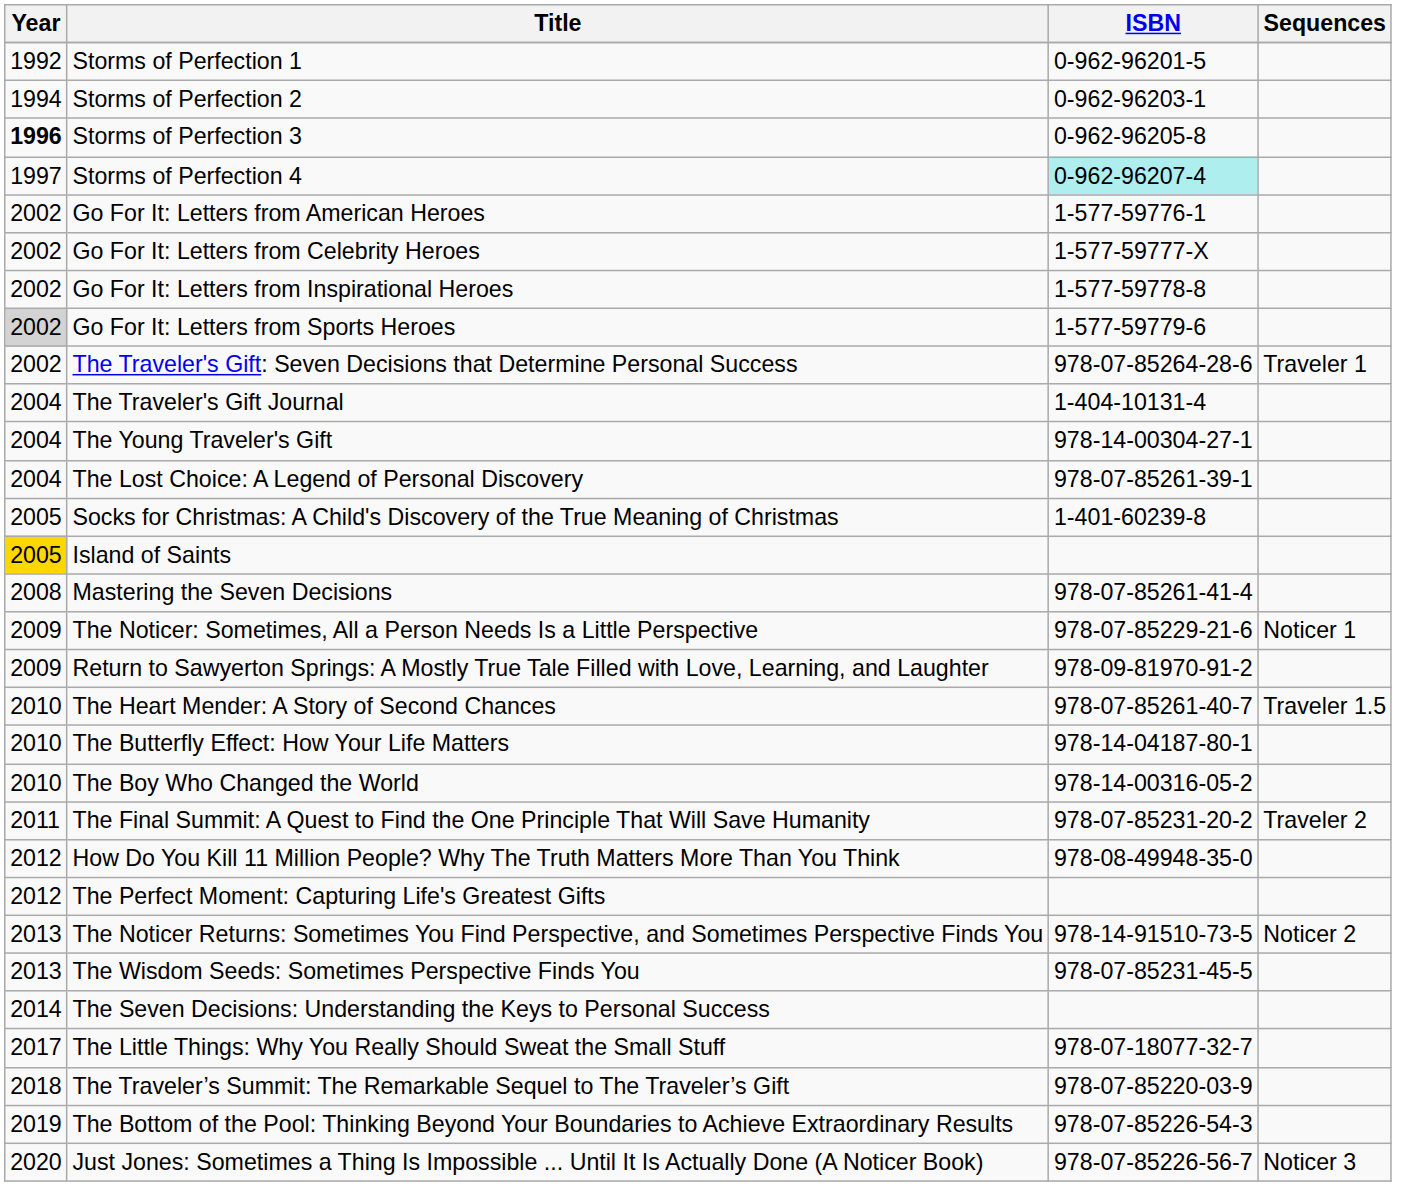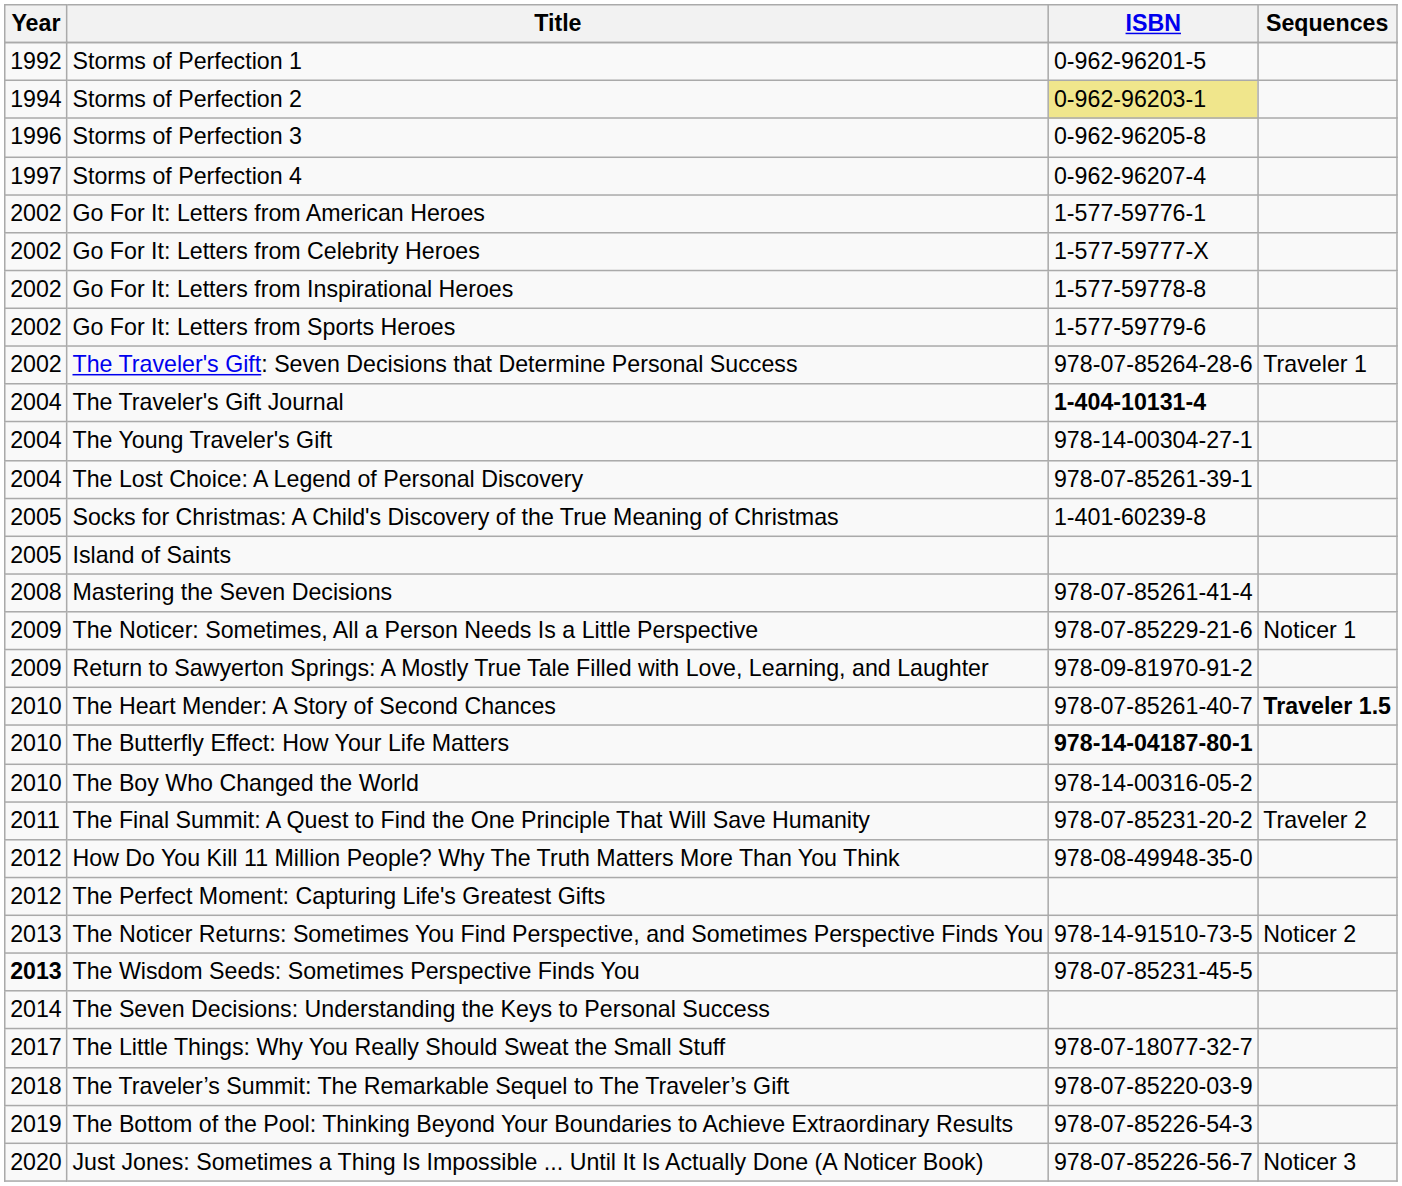Storms of Perfection 2 | ISBN: no background -> khaki background
Storms of Perfection 3 | Year: bold -> normal
Storms of Perfection 4 | ISBN: paleturquoise background -> no background
Go For It: Letters from Sports Heroes | Year: lightgrey background -> no background
The Traveler's Gift Journal | ISBN: normal -> bold
Island of Saints | Year: gold background -> no background
The Heart Mender: A Story of Second Chances | Sequences: normal -> bold
The Butterfly Effect: How Your Life Matters | ISBN: normal -> bold
The Wisdom Seeds: Sometimes Perspective Finds You | Year: normal -> bold
